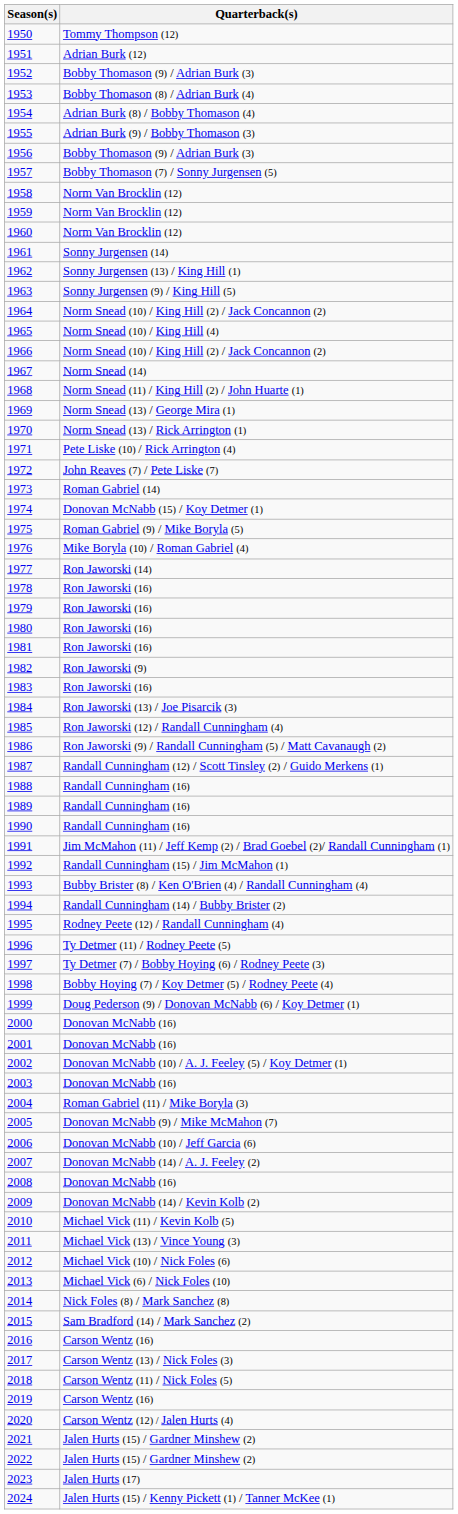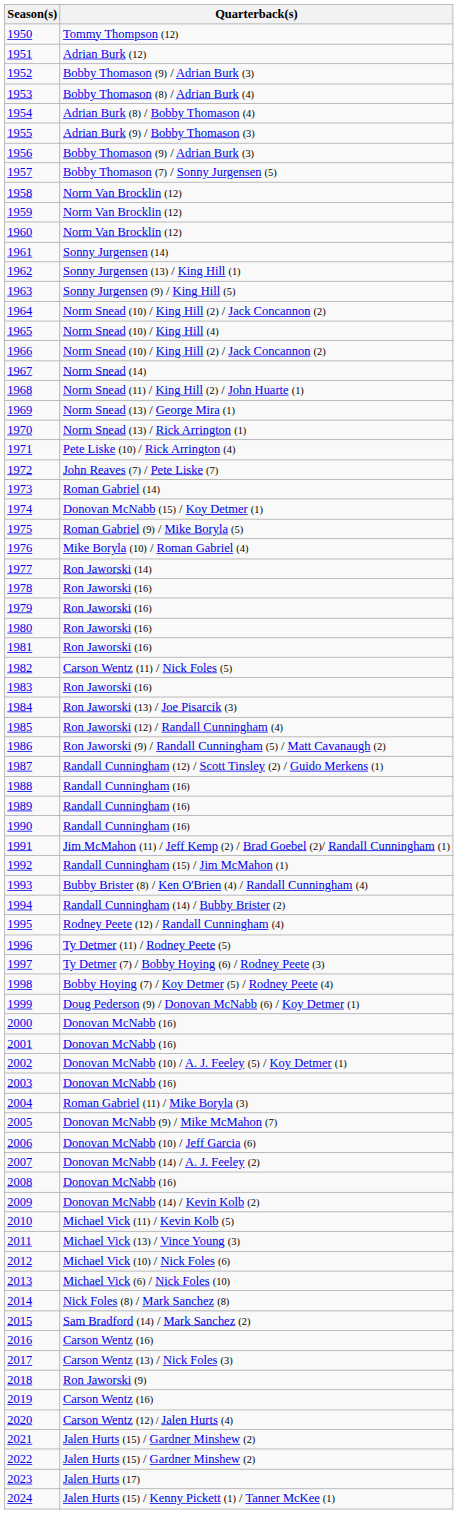1982 | Quarterback(s): Ron Jaworski (9) -> Carson Wentz (11) / Nick Foles (5)
2018 | Quarterback(s): Carson Wentz (11) / Nick Foles (5) -> Ron Jaworski (9)
